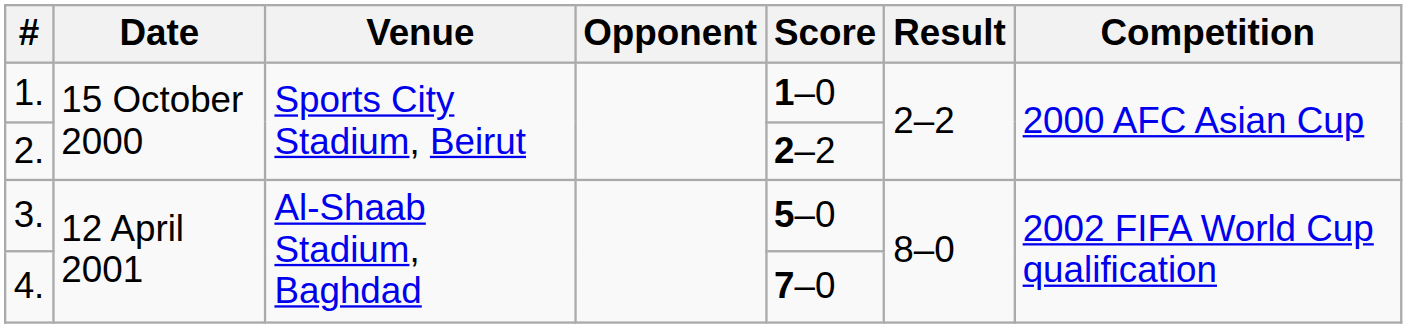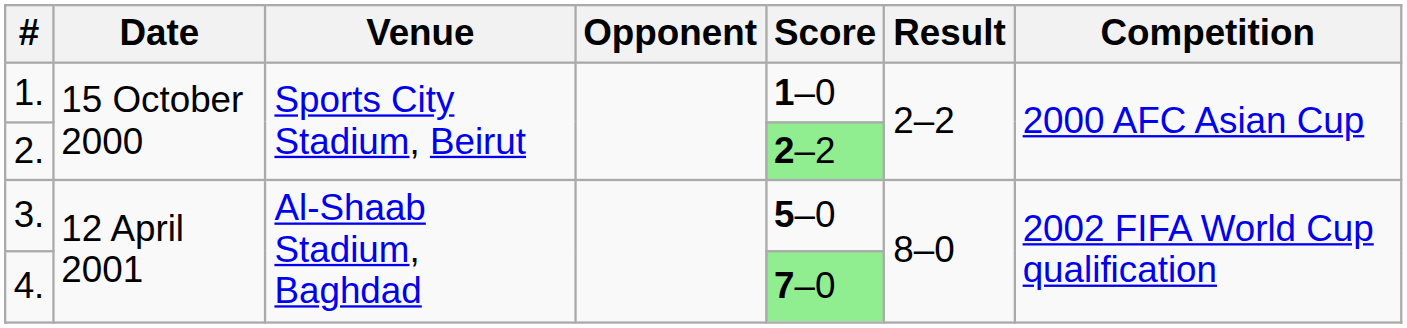2. | Score: no background -> lightgreen background
4. | Score: no background -> lightgreen background
